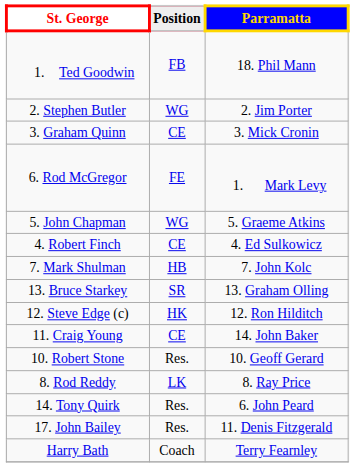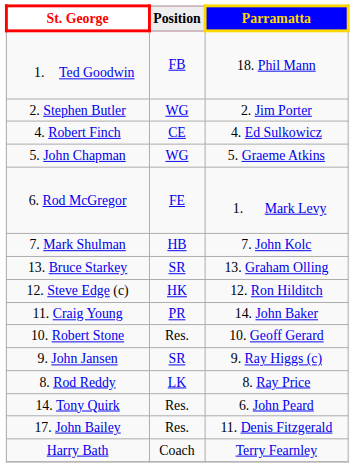- row: 3. Graham Quinn | CE | 3. Mick Cronin
rows swapped: 4. Robert Finch <-> 6. Rod McGregor
11. Craig Young | Position: CE -> PR
+ row: 9. John Jansen | SR | 9. Ray Higgs (c)
